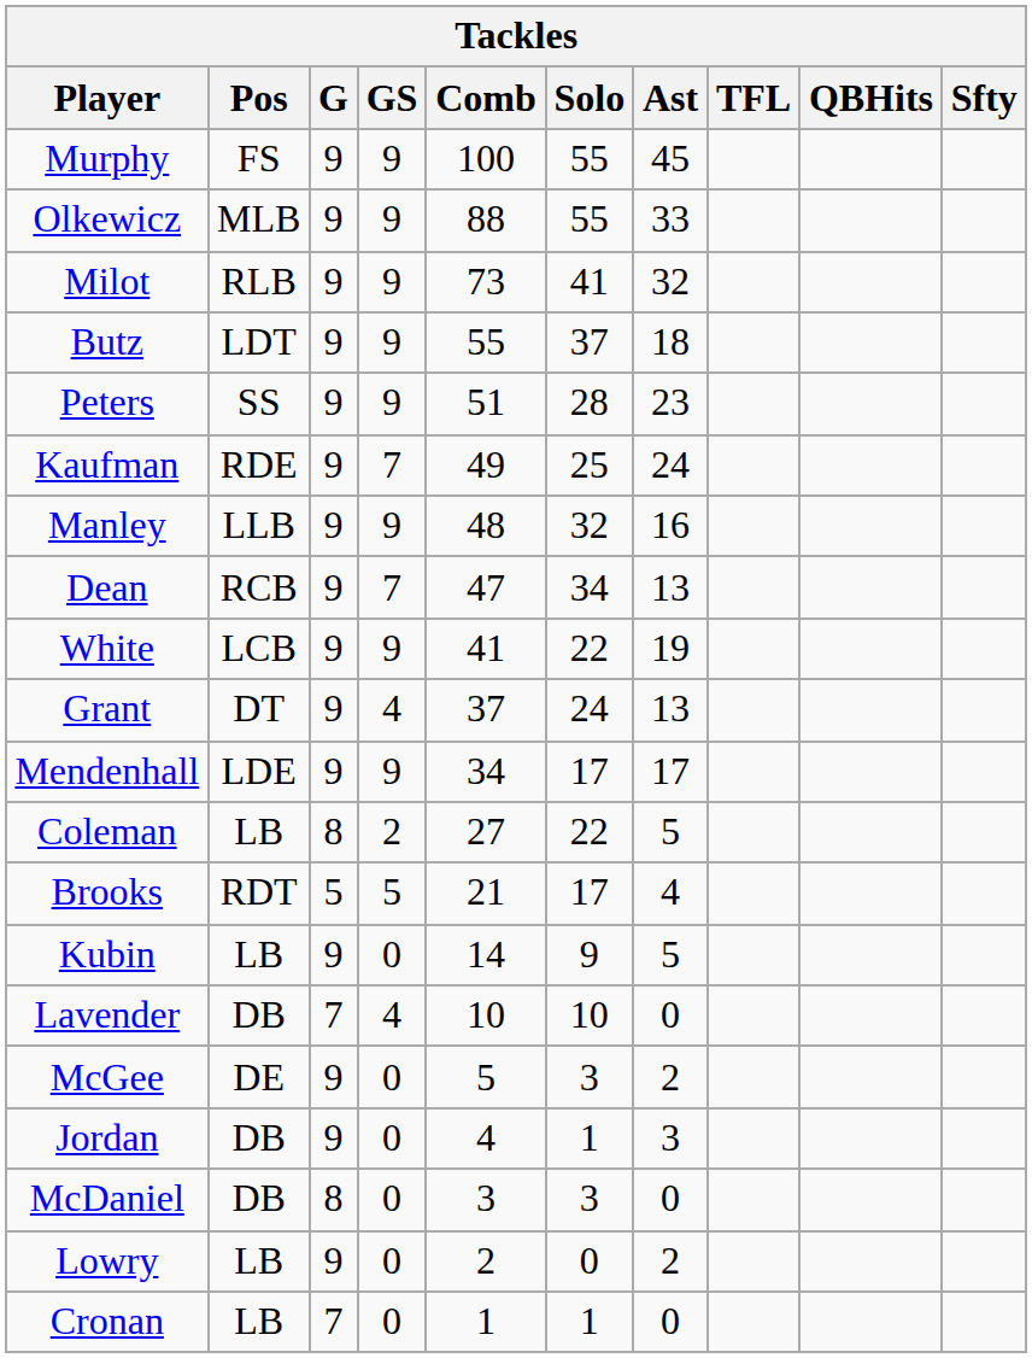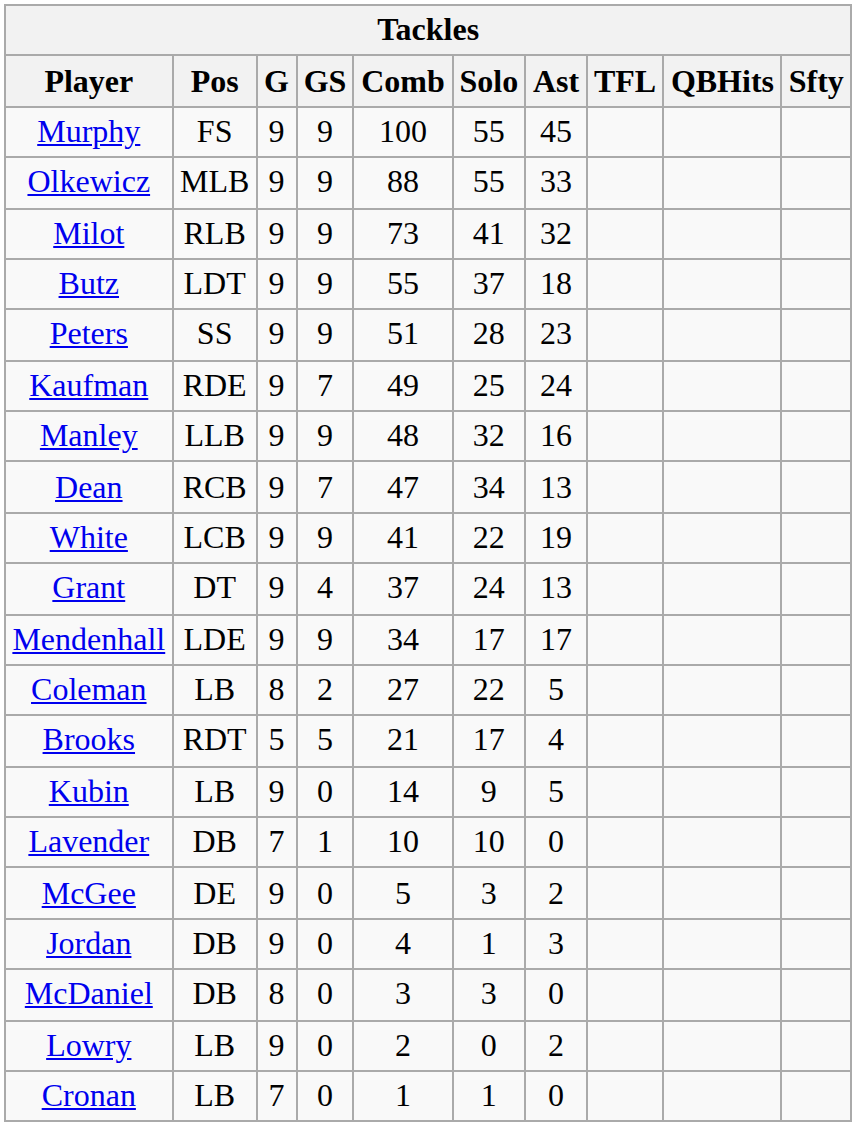Lavender | GS: 4 -> 1
